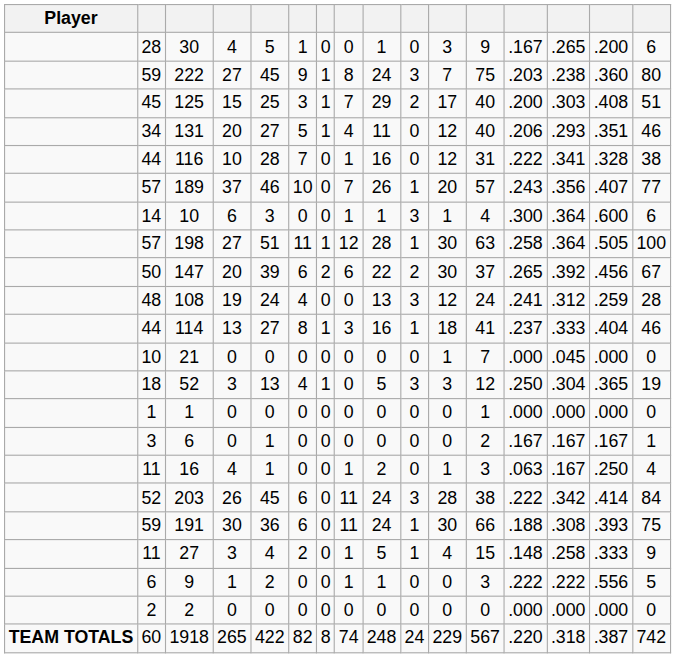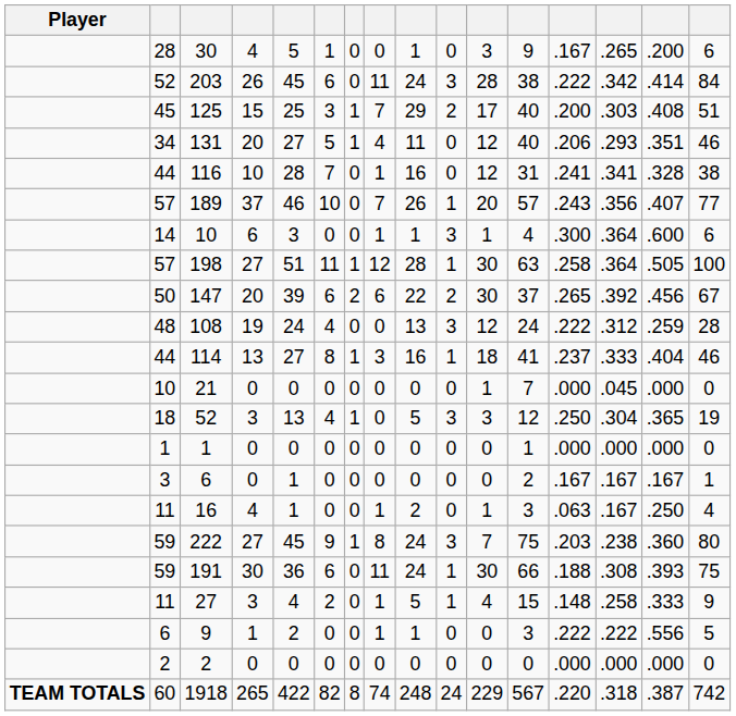rows swapped: 222 <-> 203
116 | column 13: .222 -> .241
108 | column 13: .241 -> .222
